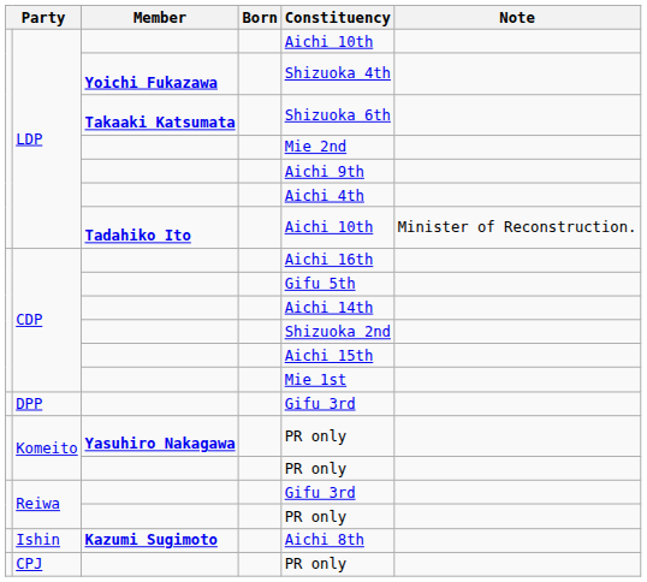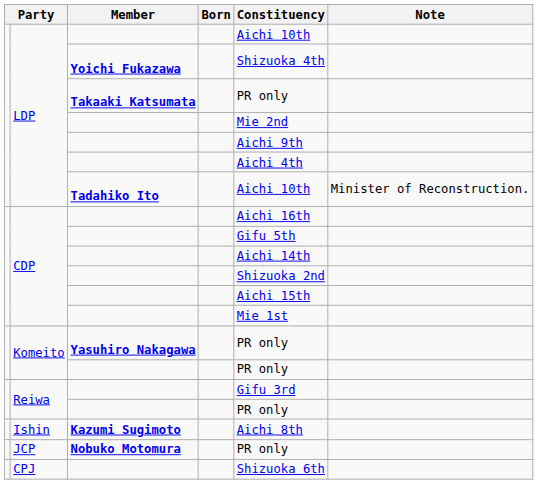LDP / Takaaki Katsumata | Constituency: Shizuoka 6th -> PR only
- row: DPP | Gifu 3rd
+ row: JCP | Nobuko Motomura | PR only
CPJ | Constituency: PR only -> Shizuoka 6th
